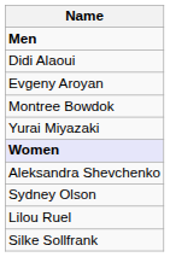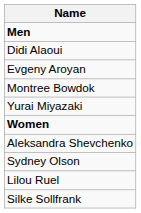row 7 | column 1: lavender background -> no background
